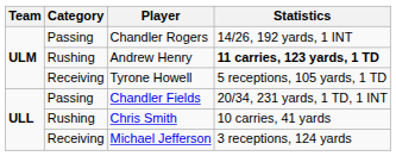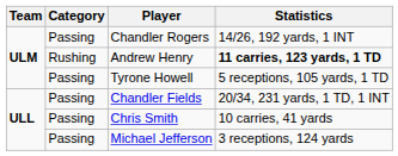Tyrone Howell | Category: Receiving -> Passing
Chris Smith | Category: Rushing -> Passing
Michael Jefferson | Category: Receiving -> Passing
